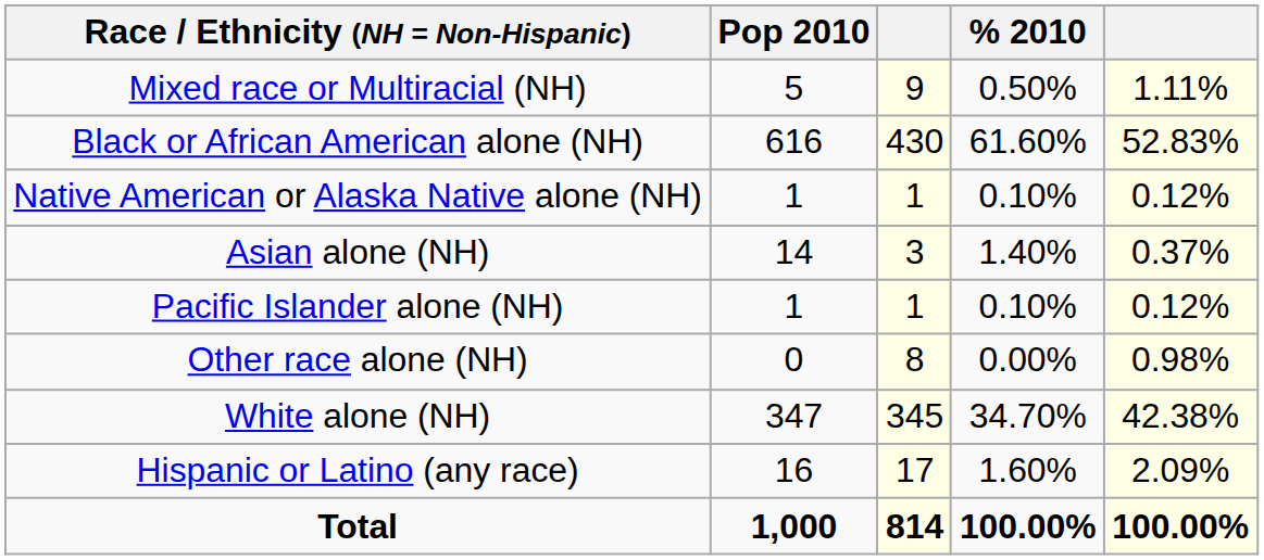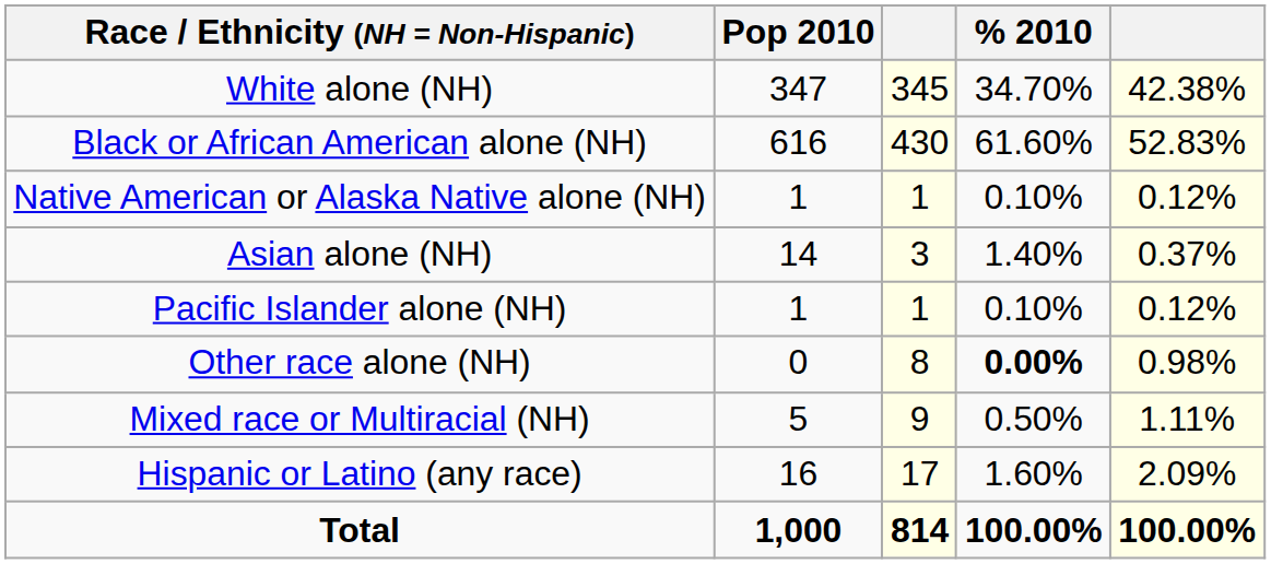rows swapped: White alone (NH) <-> Mixed race or Multiracial (NH)
Other race alone (NH) | % 2010: normal -> bold
